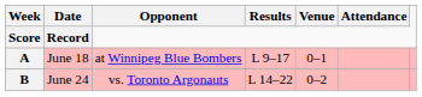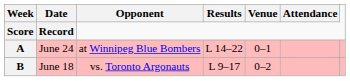A | Date / Record: June 18 -> June 24
A | Results: L 9–17 -> L 14–22
B | Date / Record: June 24 -> June 18
B | Results: L 14–22 -> L 9–17
